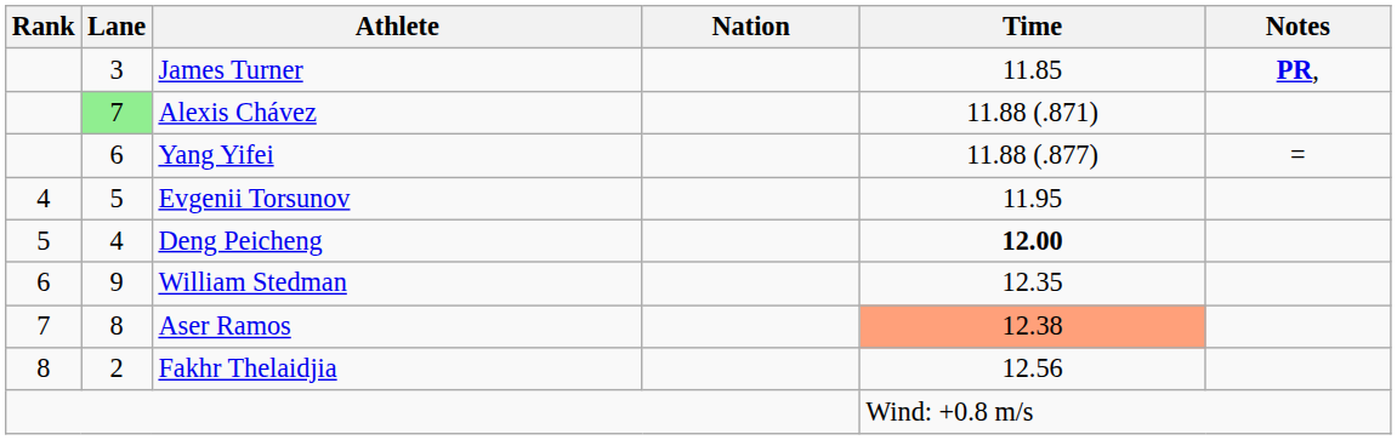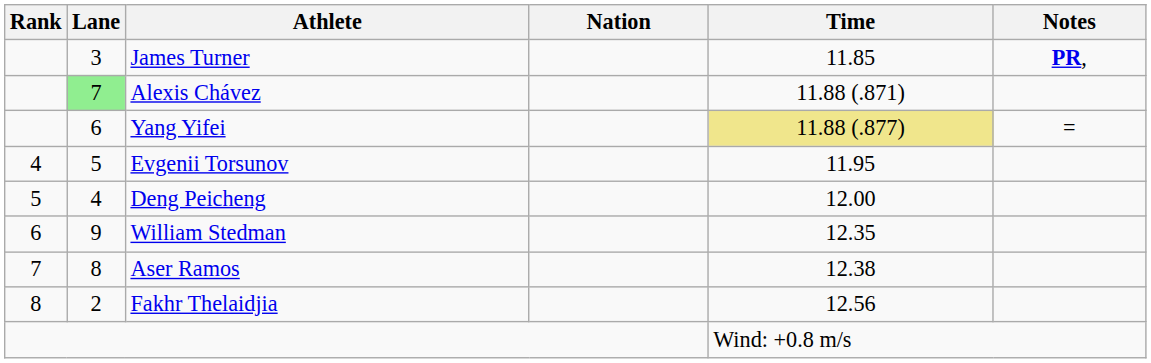Yang Yifei | Time: no background -> khaki background
Deng Peicheng | Time: bold -> normal
Aser Ramos | Time: lightsalmon background -> no background
